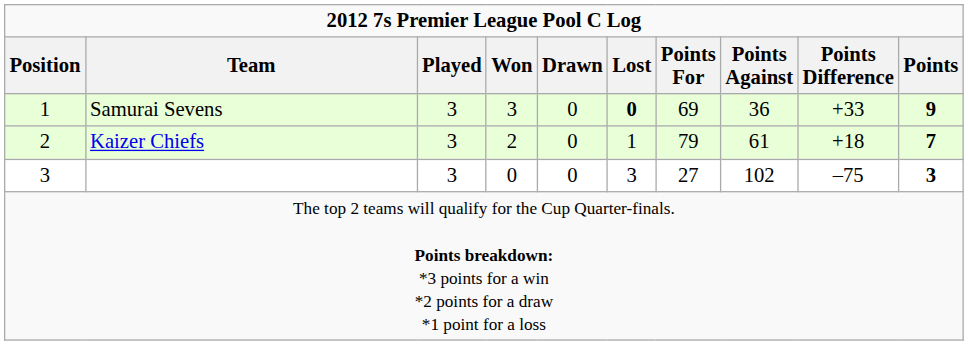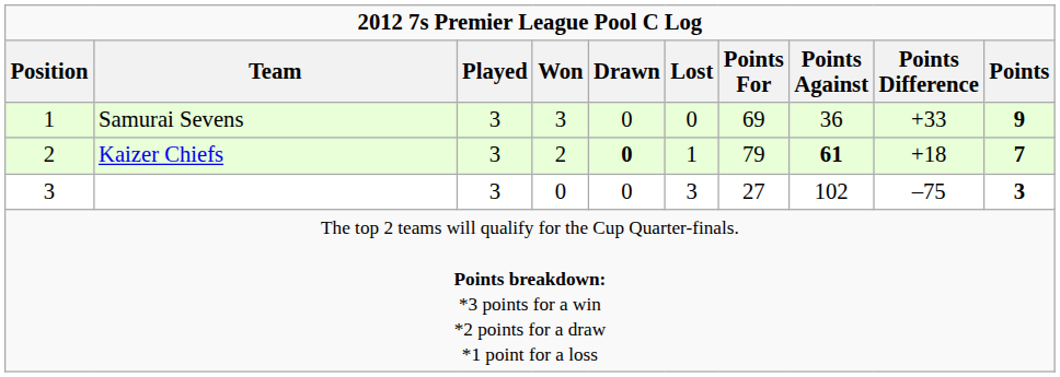Samurai Sevens | Lost: bold -> normal
Kaizer Chiefs | Drawn: normal -> bold
Kaizer Chiefs | Points Against: normal -> bold
